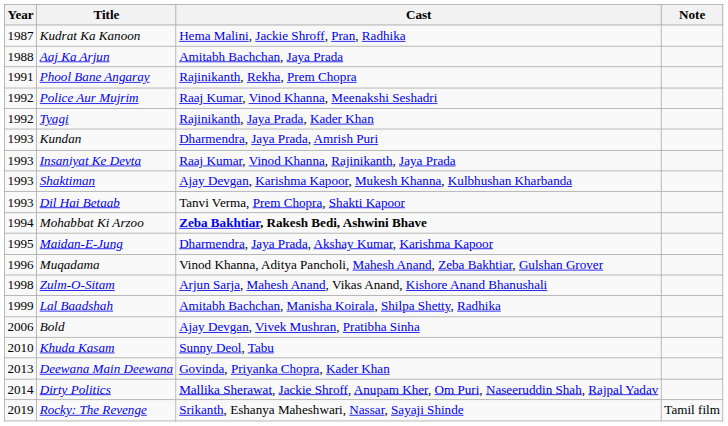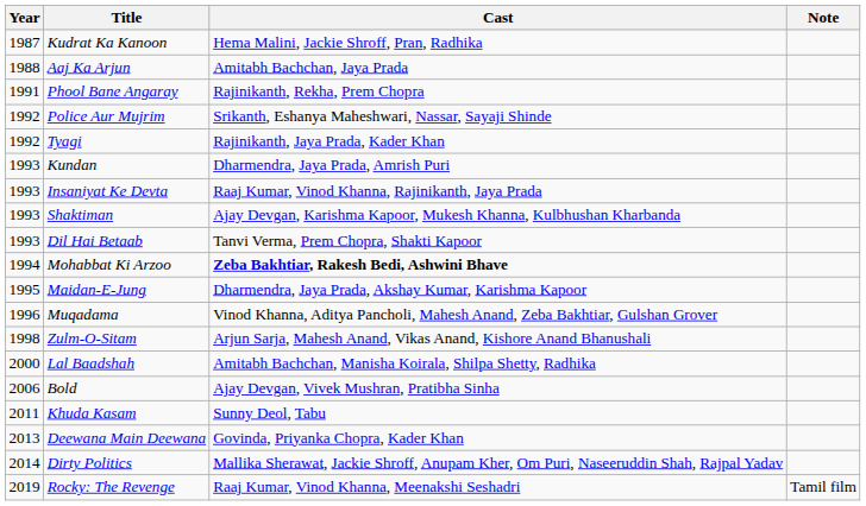Police Aur Mujrim | Cast: Raaj Kumar, Vinod Khanna, Meenakshi Seshadri -> Srikanth, Eshanya Maheshwari, Nassar, Sayaji Shinde
Lal Baadshah | Year: 1999 -> 2000
Khuda Kasam | Year: 2010 -> 2011
Rocky: The Revenge | Cast: Srikanth, Eshanya Maheshwari, Nassar, Sayaji Shinde -> Raaj Kumar, Vinod Khanna, Meenakshi Seshadri
